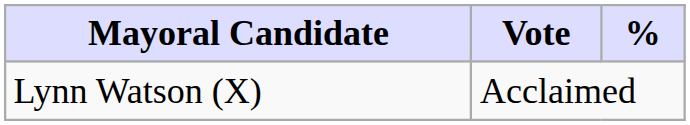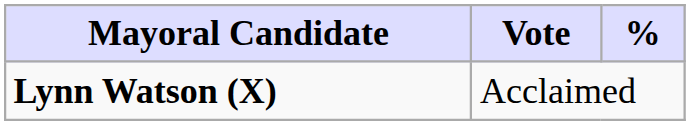Lynn Watson (X) | Mayoral Candidate: normal -> bold
